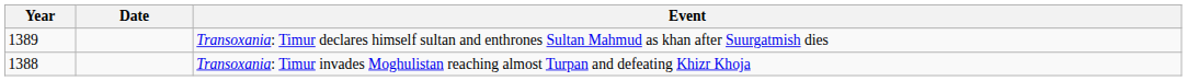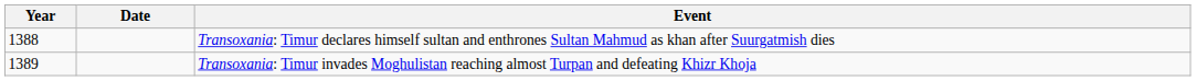row 2 | Year: 1389 -> 1388
row 3 | Year: 1388 -> 1389
